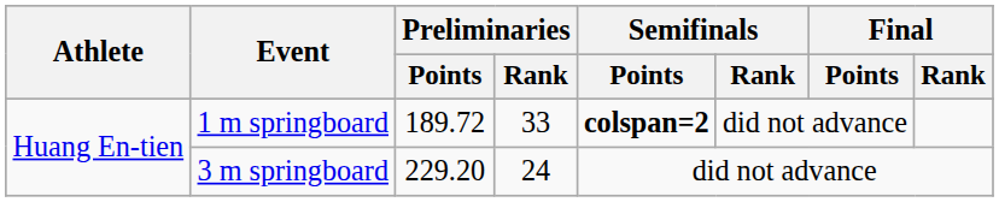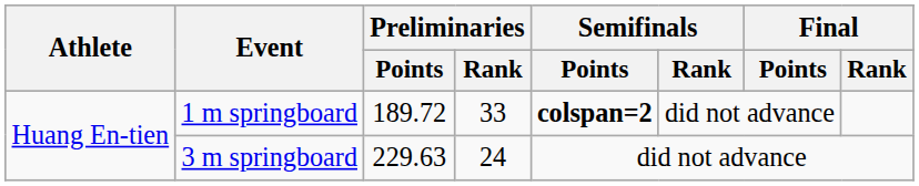3 m springboard | Preliminaries / Points: 229.20 -> 229.63
